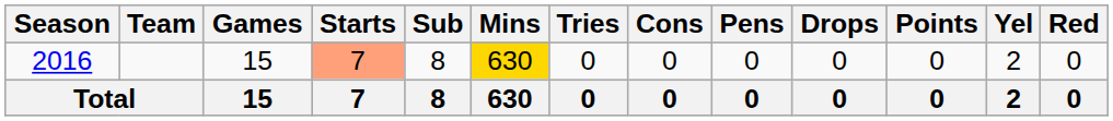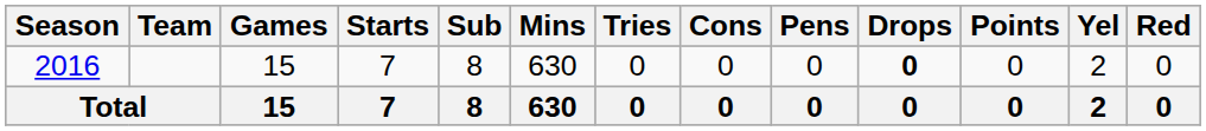2016 | Starts: lightsalmon background -> no background
2016 | Mins: gold background -> no background
2016 | Drops: normal -> bold
